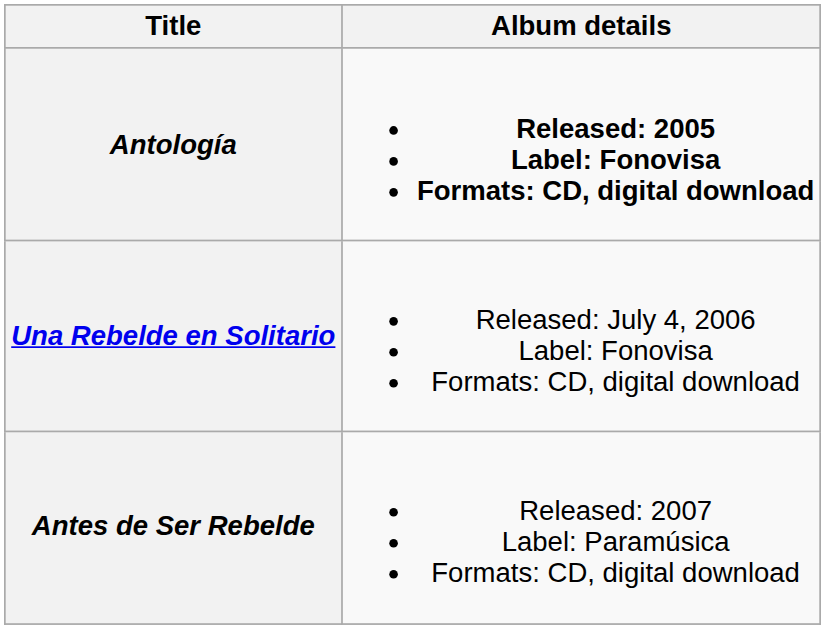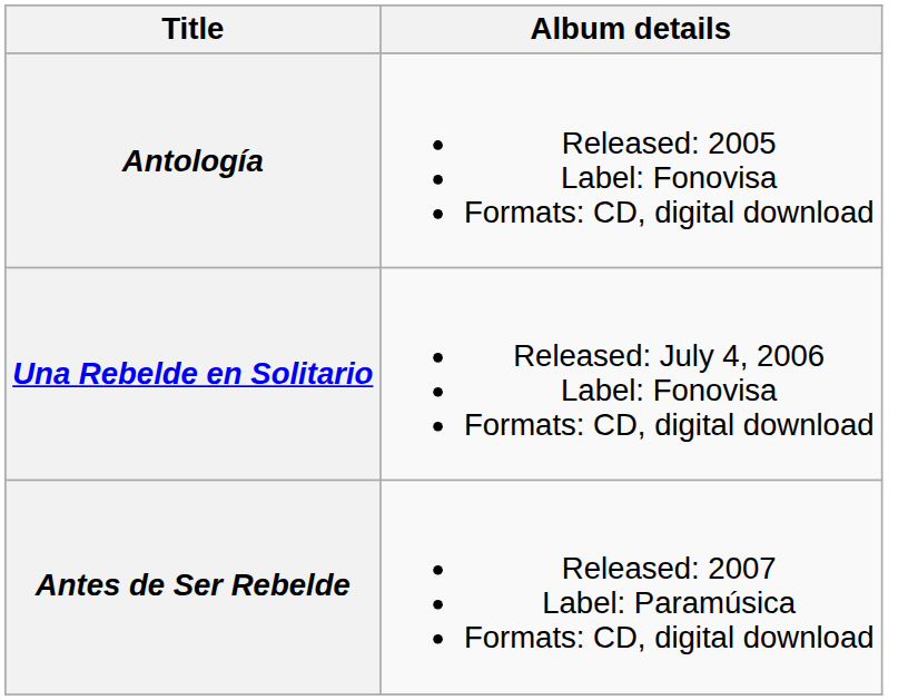Antología | Album details: bold -> normal
